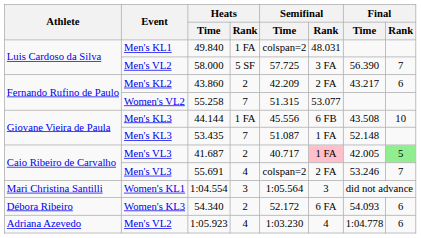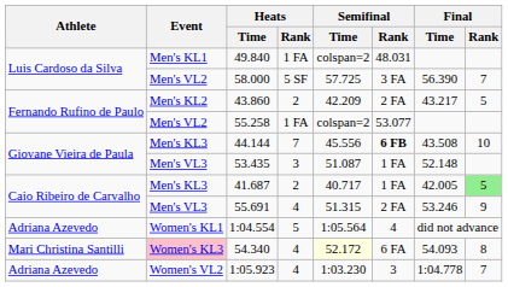43.860 | Final / Rank: 6 -> 5
55.258 | Event: Women's VL2 -> Men's VL2
55.258 | Heats / Rank: 7 -> 1 FA
55.258 | Semifinal / Time: 51.315 -> colspan=2
44.144 | Heats / Rank: 1 FA -> 7
44.144 | Semifinal / Rank: normal -> bold
53.435 | Event: Men's KL3 -> Men's VL3
53.435 | Heats / Rank: 7 -> 3
41.687 | Event: Men's VL3 -> Men's KL3
41.687 | Semifinal / Rank: pink background -> no background
55.691 | Semifinal / Time: colspan=2 -> 51.315
55.691 | Final / Rank: 7 -> 9
1:04.554 | Athlete: Mari Christina Santilli -> Adriana Azevedo
1:04.554 | Heats / Rank: 3 -> 5
1:04.554 | Semifinal / Rank: 3 -> 4
54.340 | Athlete: Débora Ribeiro -> Mari Christina Santilli
54.340 | Event: no background -> pink background
54.340 | Heats / Rank: 2 -> 4
54.340 | Semifinal / Time: no background -> lightyellow background
54.340 | Final / Rank: 6 -> 8
1:05.923 | Event: Men's VL2 -> Women's VL2
1:05.923 | Semifinal / Rank: 4 -> 3
1:05.923 | Final / Rank: 6 -> 7
